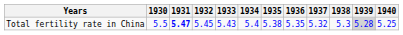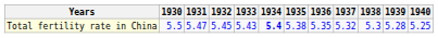row 2 | Years: no background -> lightyellow background
row 2 | 1931: bold -> normal
row 2 | 1934: normal -> bold
row 2 | 1939: lightgrey background -> no background
